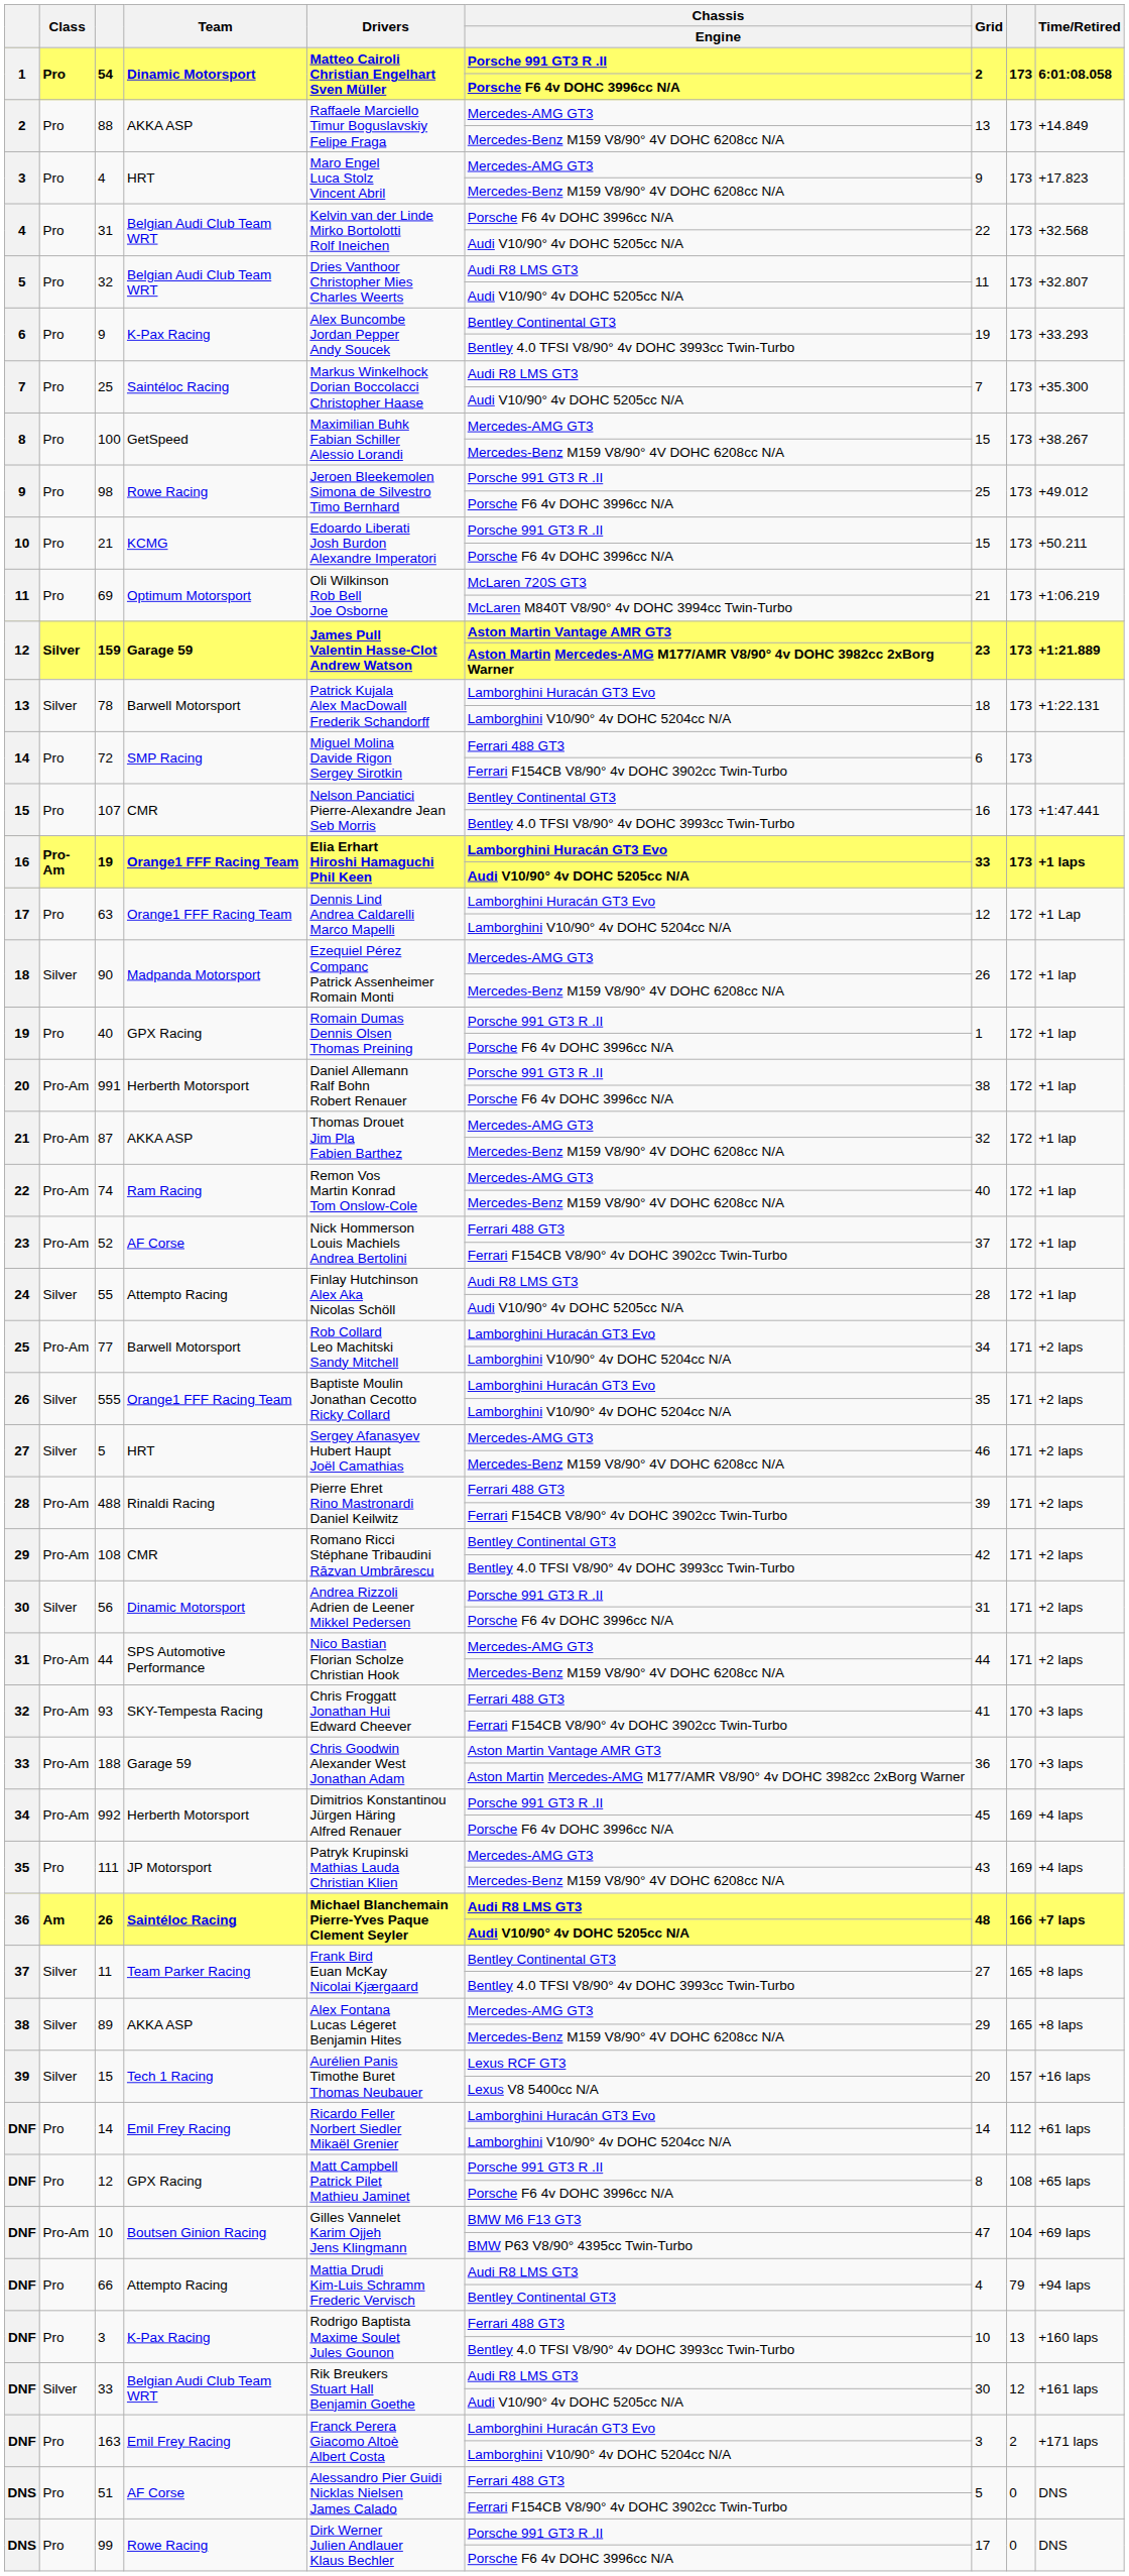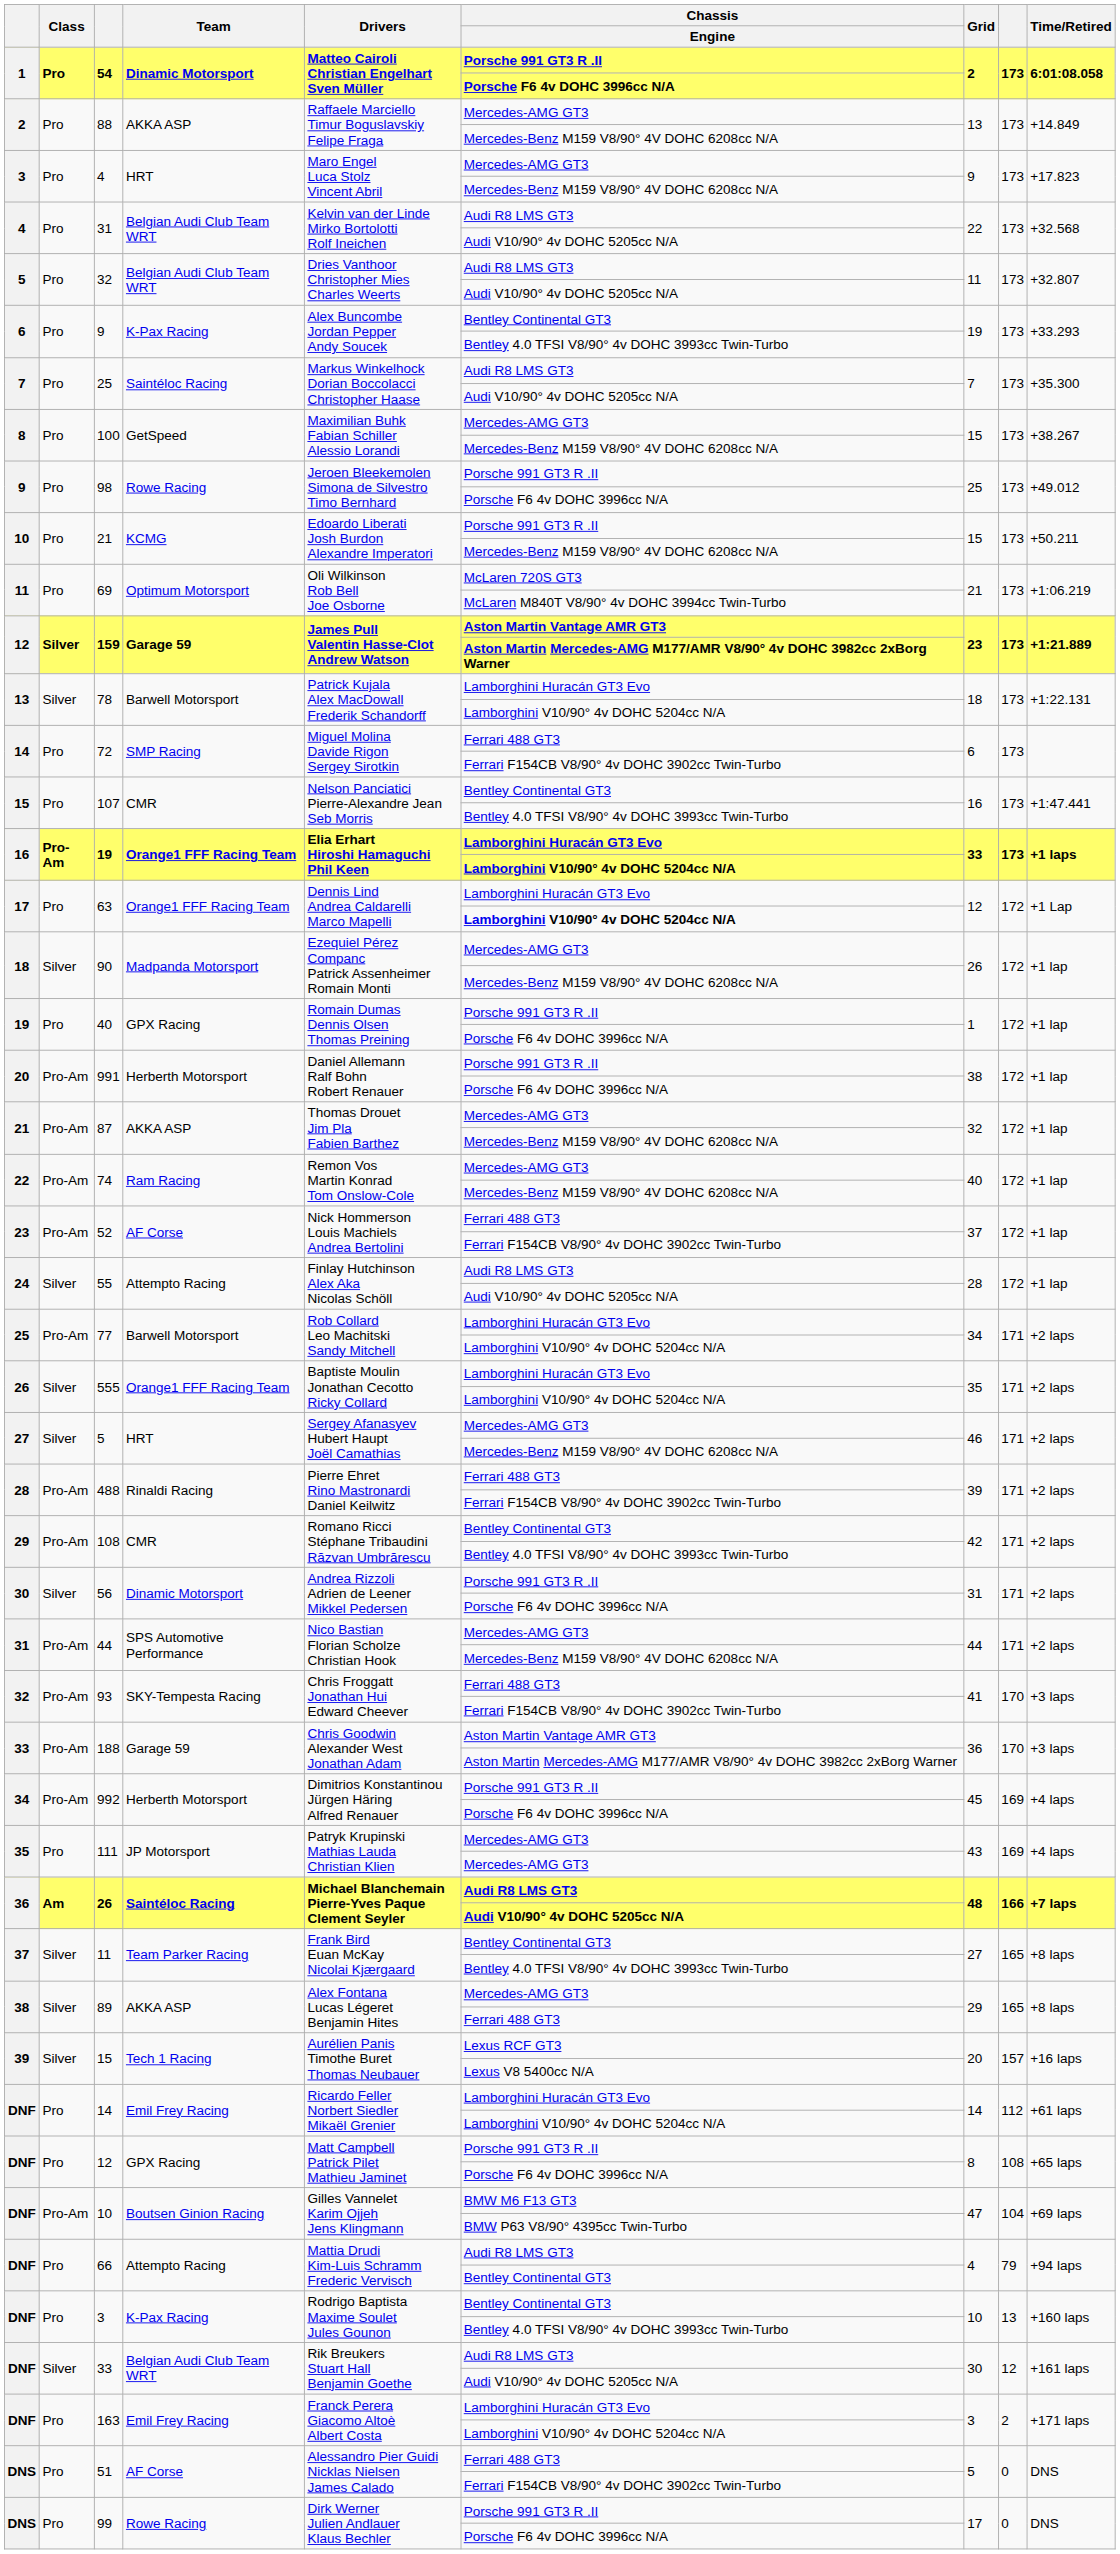row 9 | Chassis / Engine: Porsche F6 4v DOHC 3996cc N/A -> Audi R8 LMS GT3
row 22 | Chassis / Engine: Porsche F6 4v DOHC 3996cc N/A -> Mercedes-Benz M159 V8/90° 4V DOHC 6208cc N/A
row 34 | Chassis / Engine: Audi V10/90° 4v DOHC 5205cc N/A -> Lamborghini V10/90° 4v DOHC 5204cc N/A
row 36 | Chassis / Engine: normal -> bold
row 72 | Chassis / Engine: Mercedes-Benz M159 V8/90° 4V DOHC 6208cc N/A -> Mercedes-AMG GT3
row 78 | Chassis / Engine: Mercedes-Benz M159 V8/90° 4V DOHC 6208cc N/A -> Ferrari 488 GT3
row 89 | Chassis / Engine: Ferrari 488 GT3 -> Bentley Continental GT3
